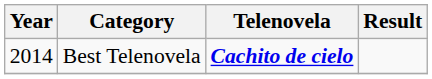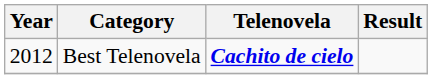Best Telenovela | Year: 2014 -> 2012
